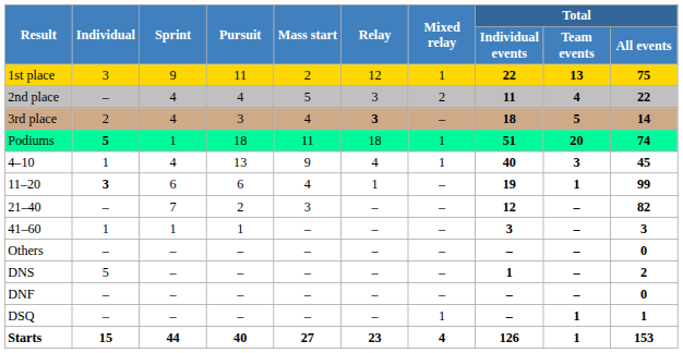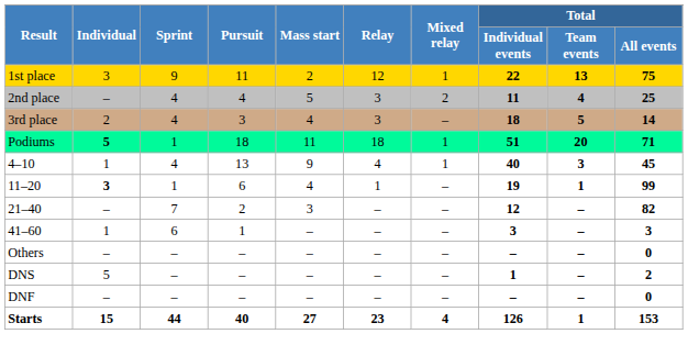2nd place | Total / All events: 22 -> 25
3rd place | Relay: bold -> normal
Podiums | Total / All events: 74 -> 71
11–20 | Sprint: 6 -> 1
41–60 | Sprint: 1 -> 6
- row: DSQ | – | – | – | – | – | 1 | – | 1 | 1
